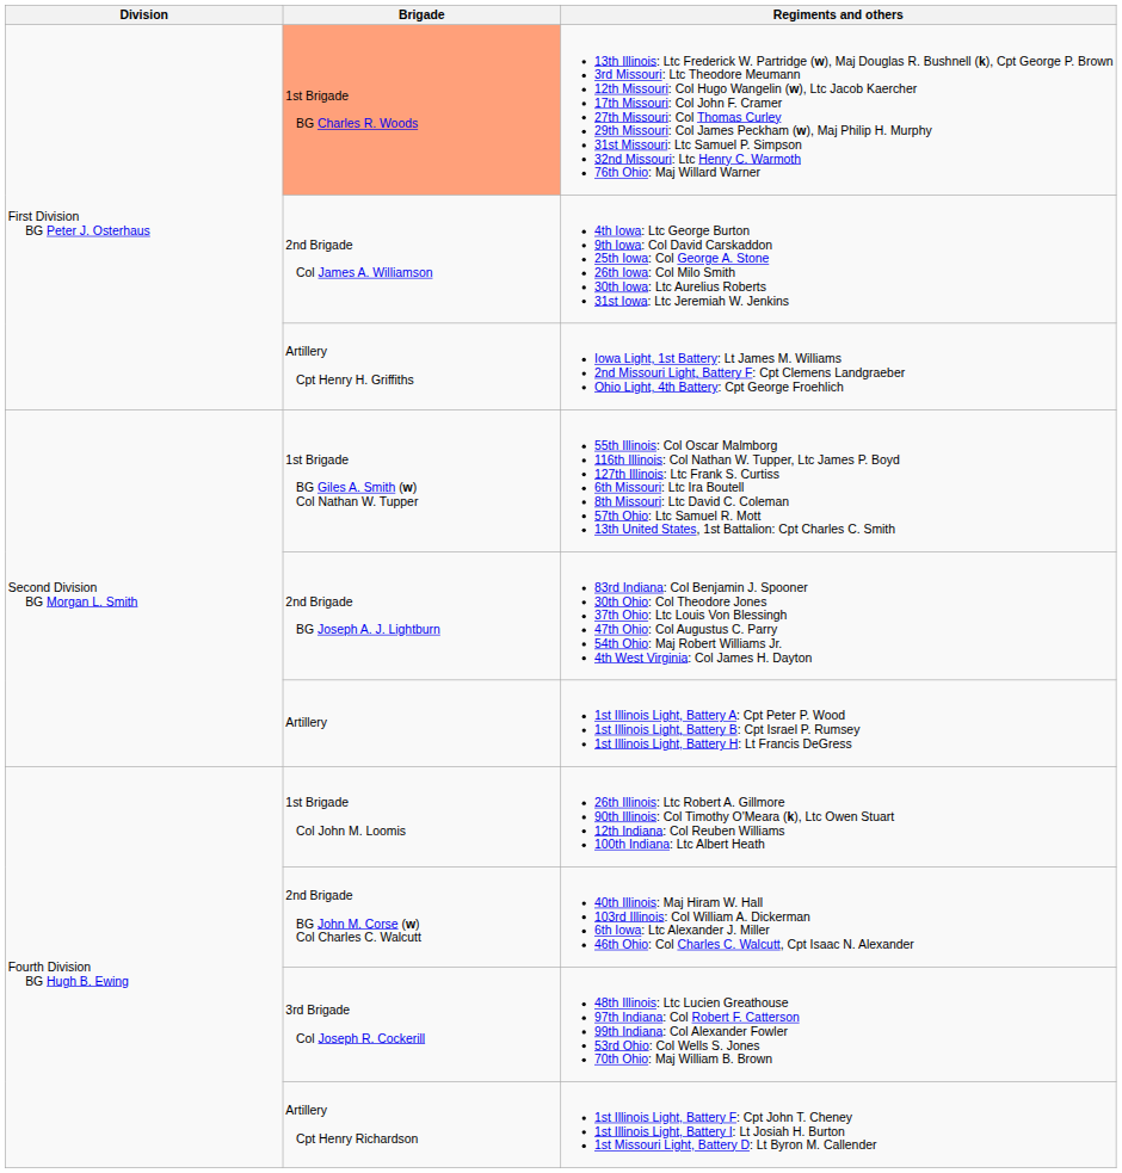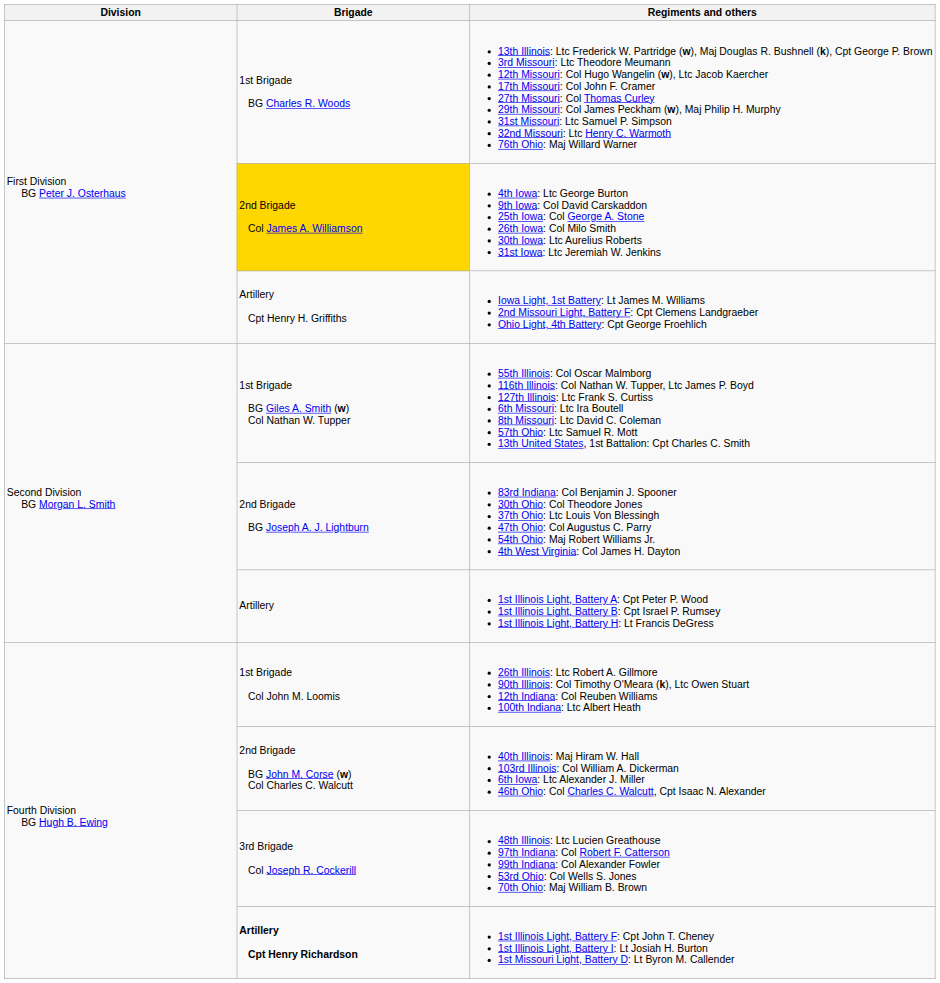1st Brigade BG Charles R. Woods | Brigade: lightsalmon background -> no background
2nd Brigade Col James A. Williamson | Brigade: no background -> gold background
Artillery Cpt Henry Richardson | Brigade: normal -> bold
